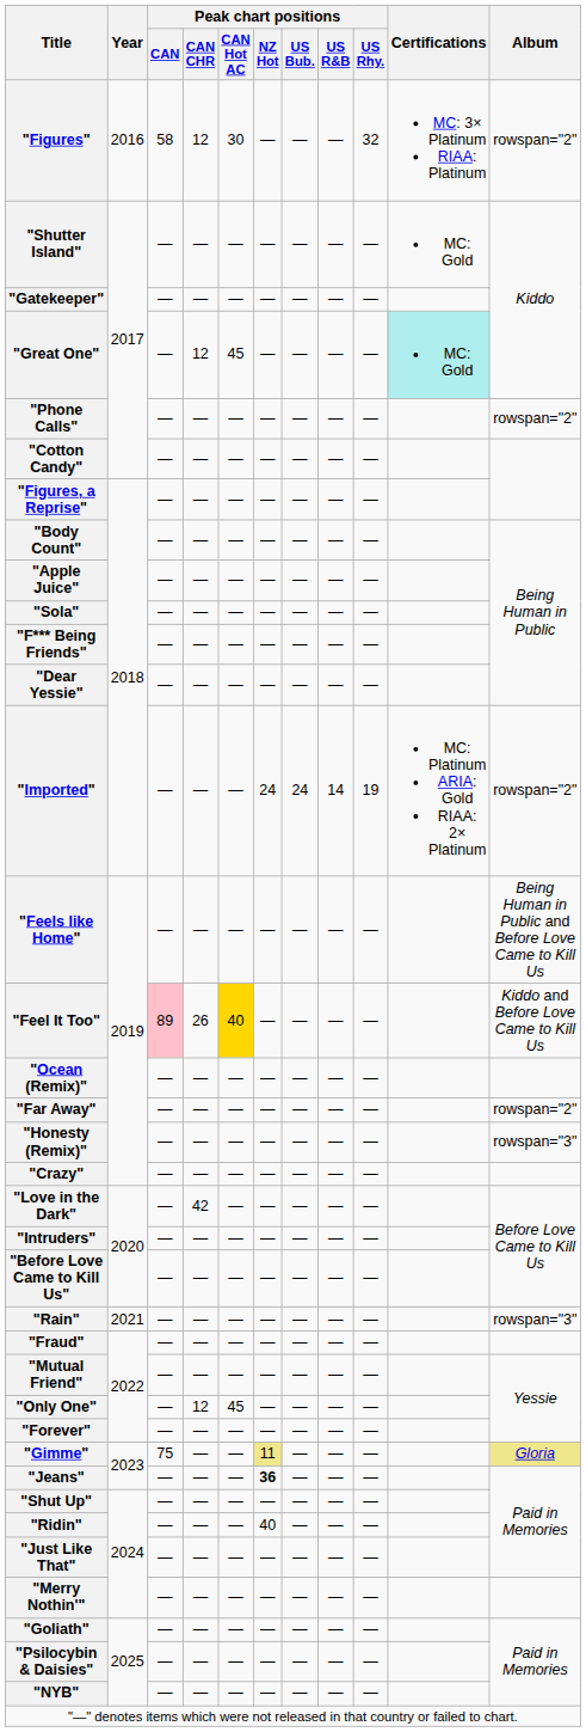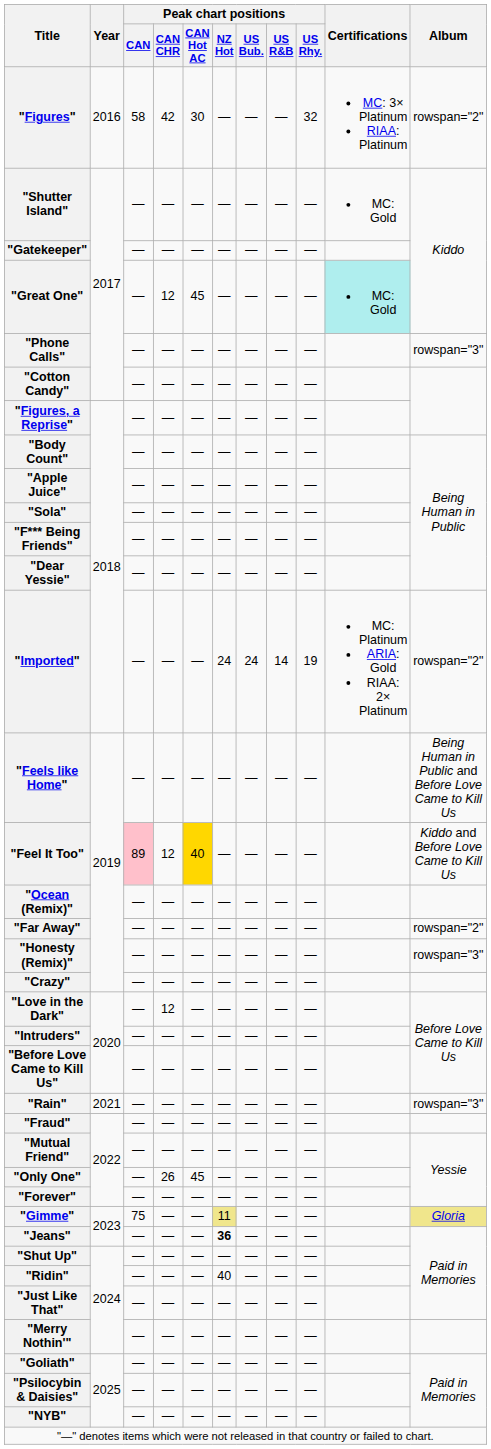"Figures" | Peak chart positions / CAN CHR: 12 -> 42
"Phone Calls" | Album: rowspan="2" -> rowspan="3"
"Feel It Too" | Peak chart positions / CAN CHR: 26 -> 12
"Love in the Dark" | Peak chart positions / CAN CHR: 42 -> 12
"Only One" | Peak chart positions / CAN CHR: 12 -> 26
